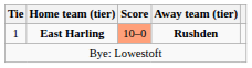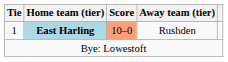1 | Home team (tier): no background -> lightblue background
1 | Away team (tier): bold -> normal
